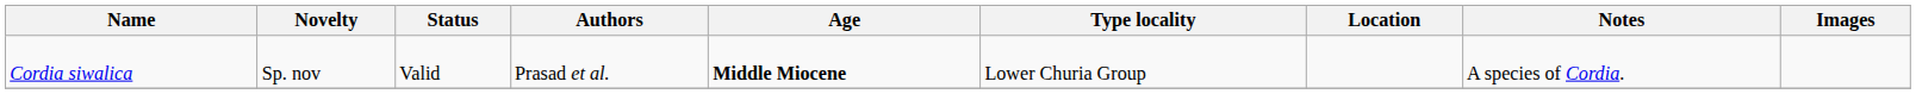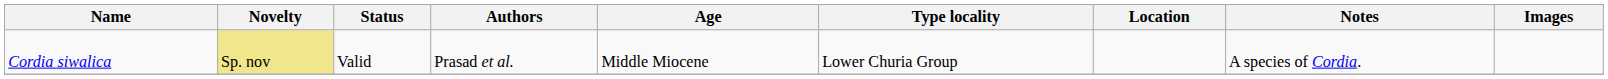Cordia siwalica | Novelty: no background -> khaki background
Cordia siwalica | Age: bold -> normal
